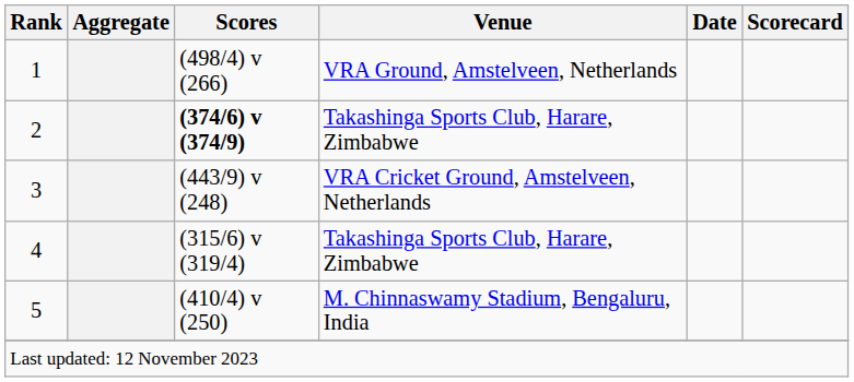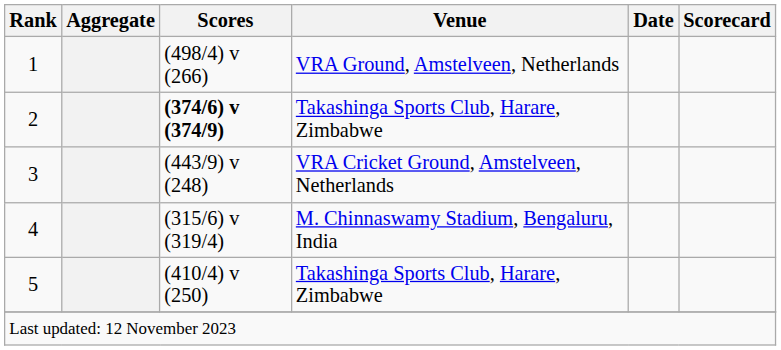4 | Venue: Takashinga Sports Club, Harare, Zimbabwe -> M. Chinnaswamy Stadium, Bengaluru, India
5 | Venue: M. Chinnaswamy Stadium, Bengaluru, India -> Takashinga Sports Club, Harare, Zimbabwe
